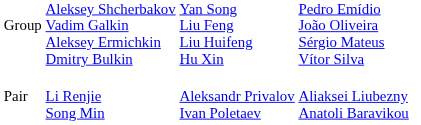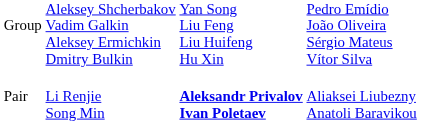Pair | column 3: normal -> bold
